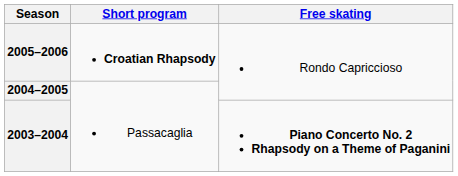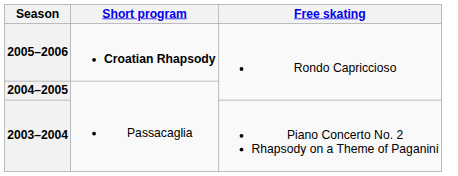2003–2004 | Free skating: bold -> normal
